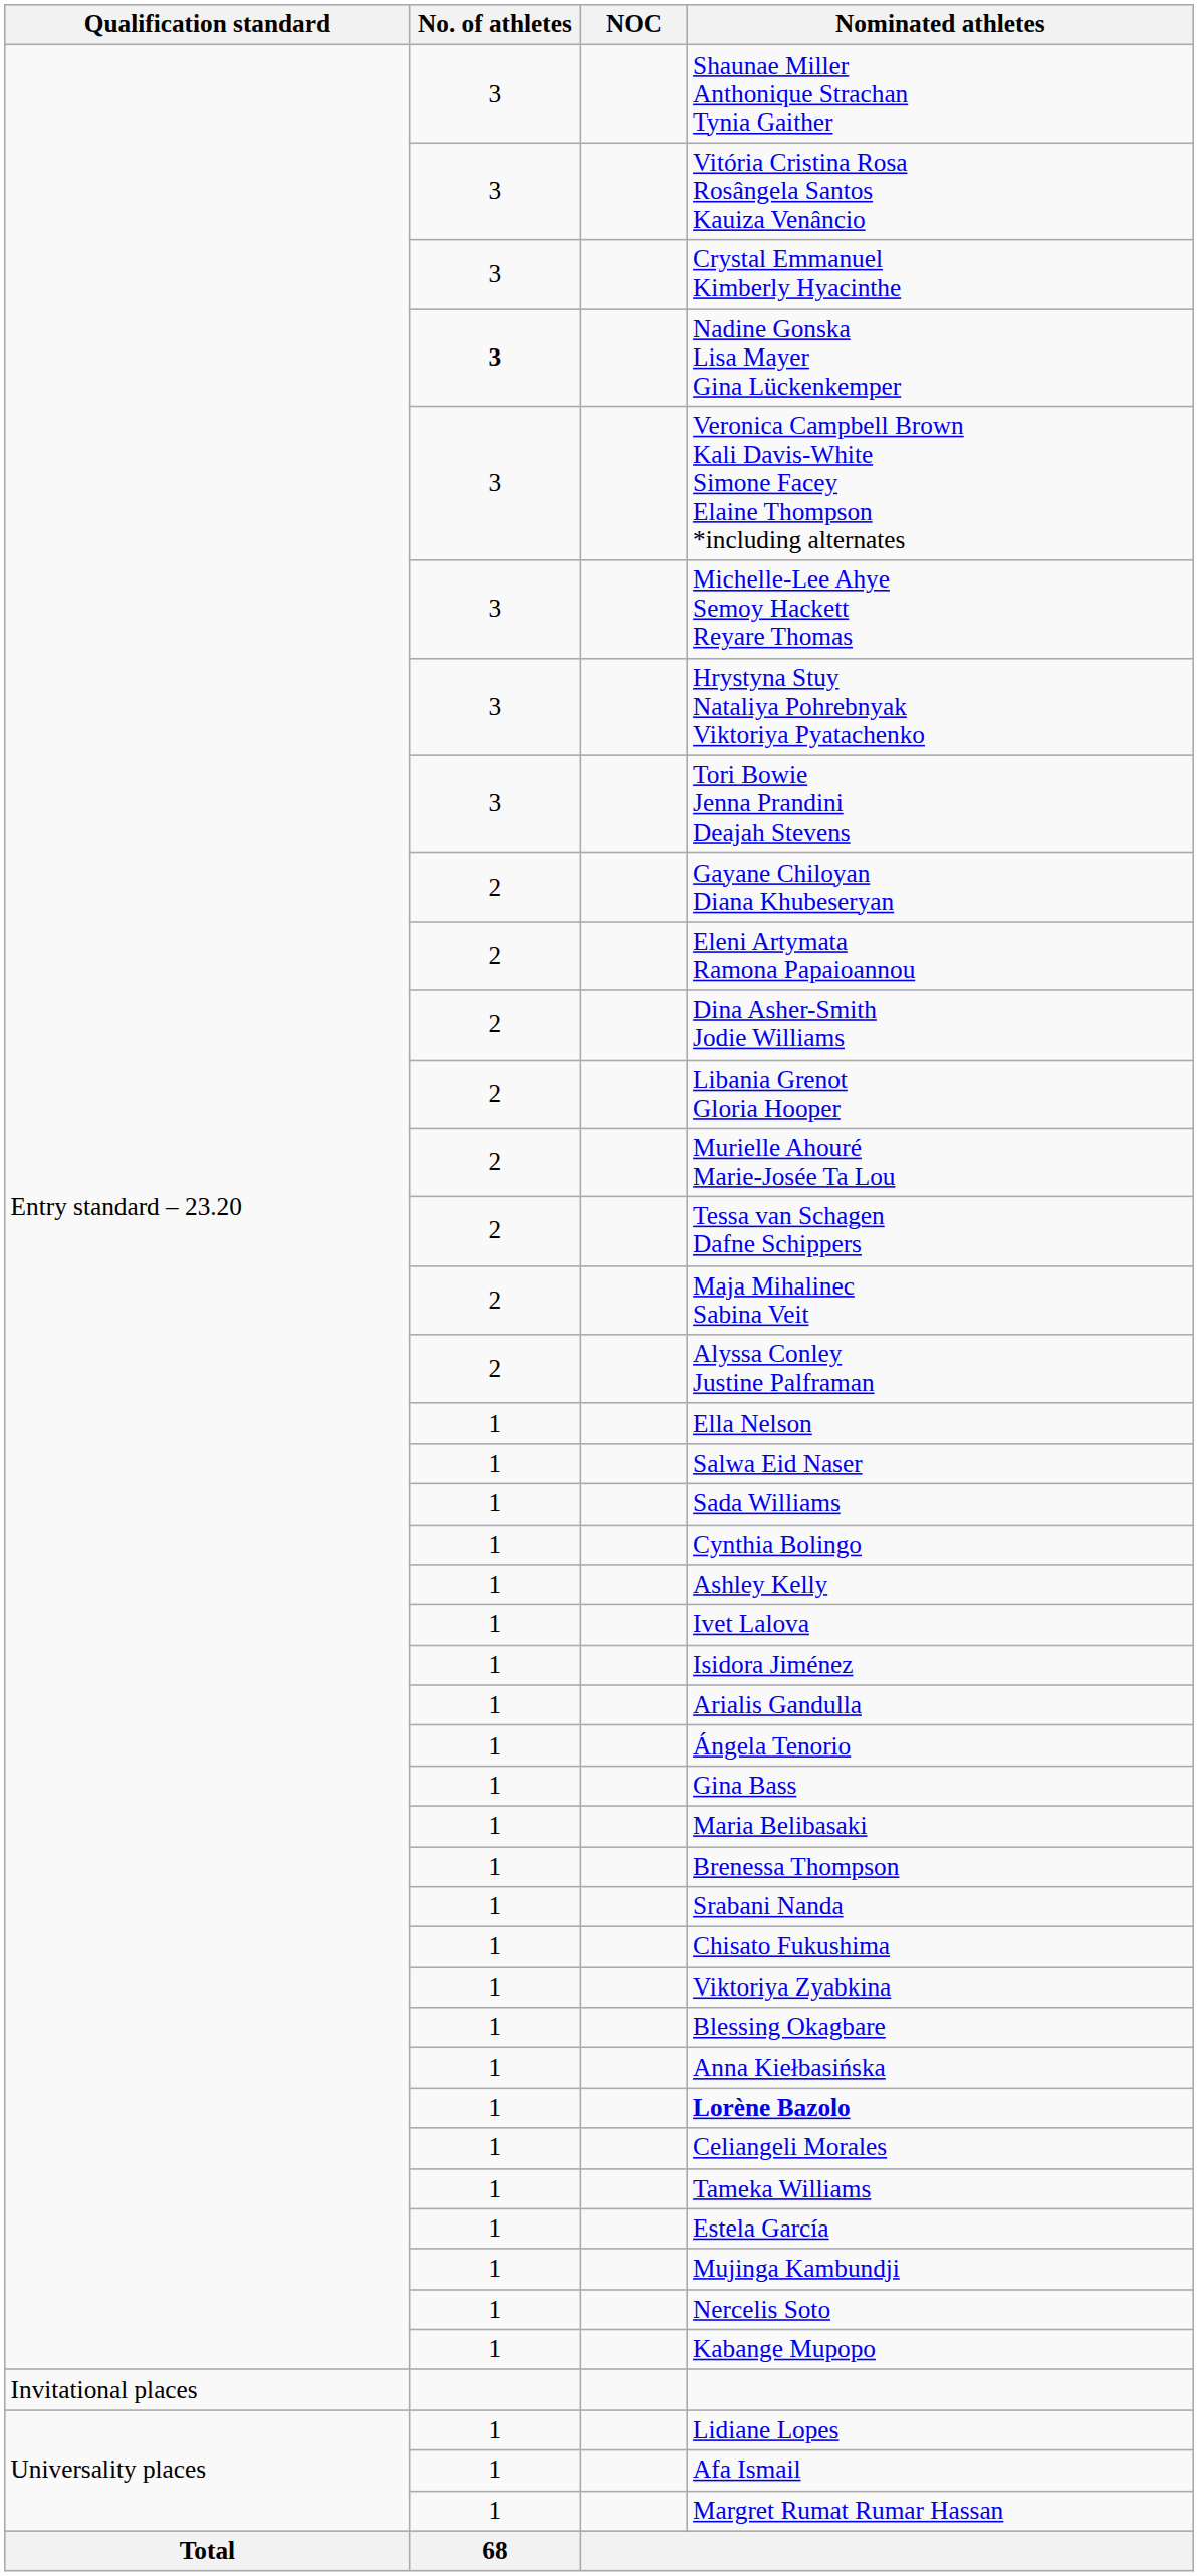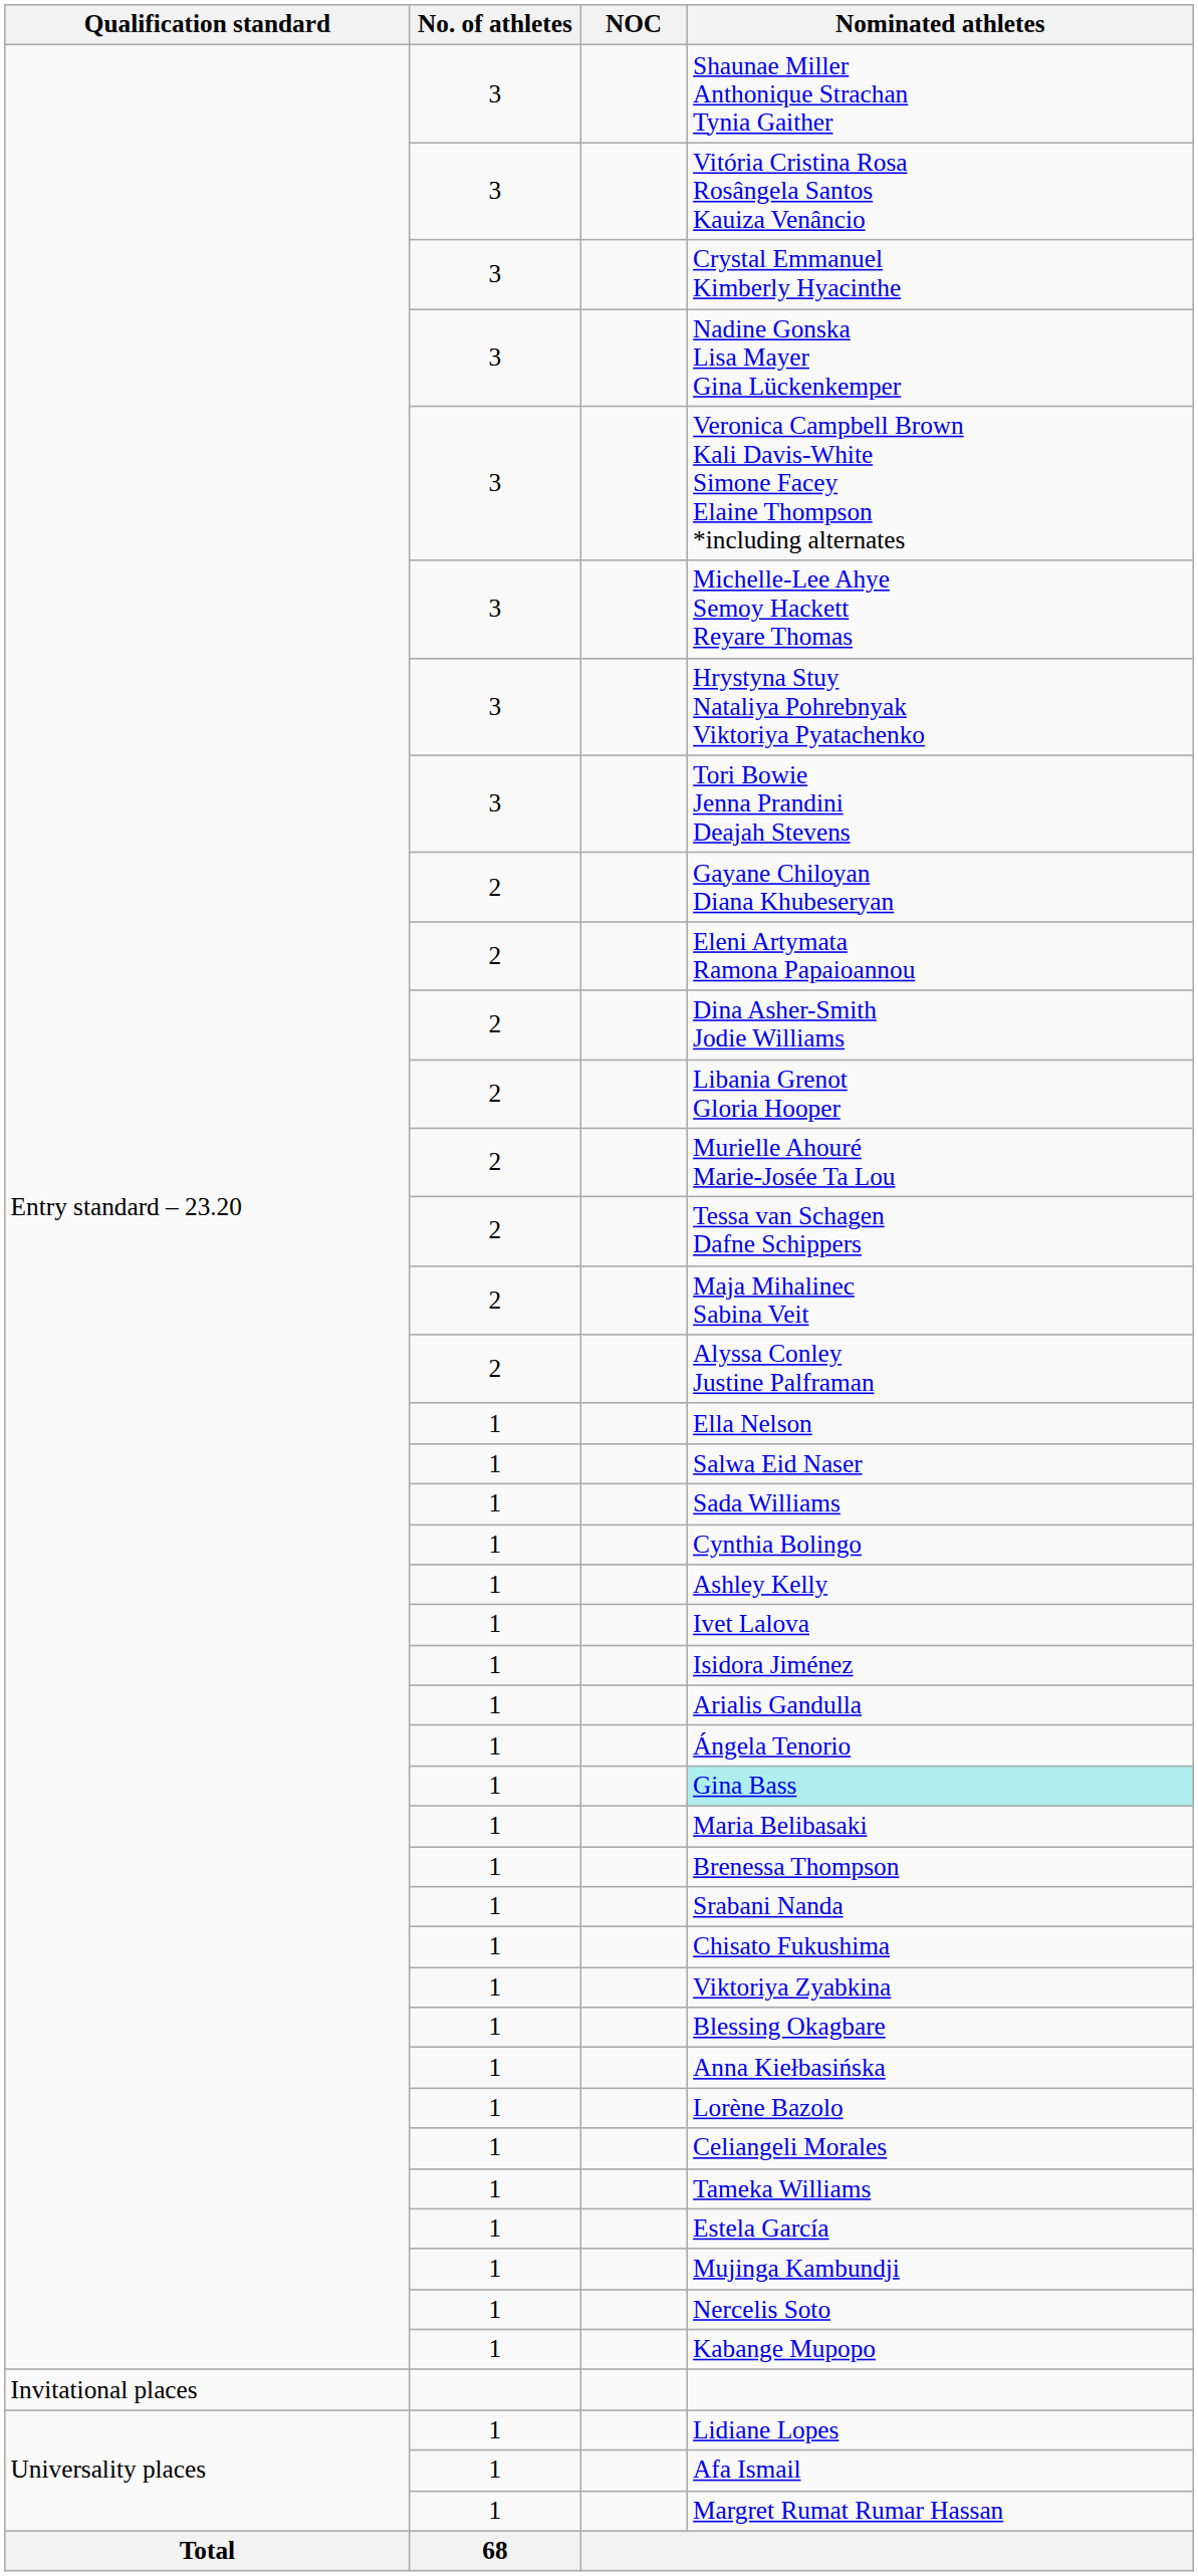Nadine Gonska Lisa Mayer Gina Lückenkemper | No. of athletes: bold -> normal
Gina Bass | Nominated athletes: no background -> paleturquoise background
Lorène Bazolo | Nominated athletes: bold -> normal
